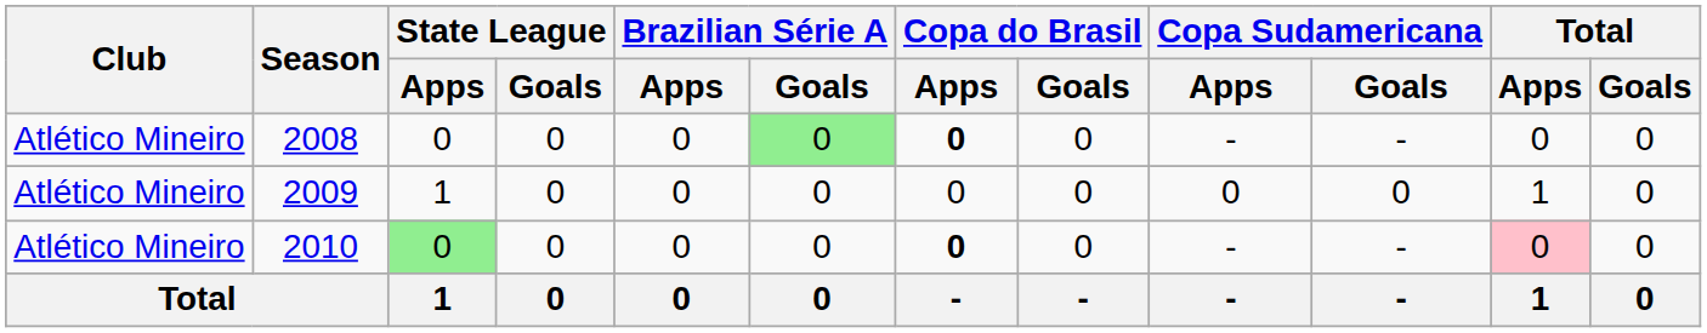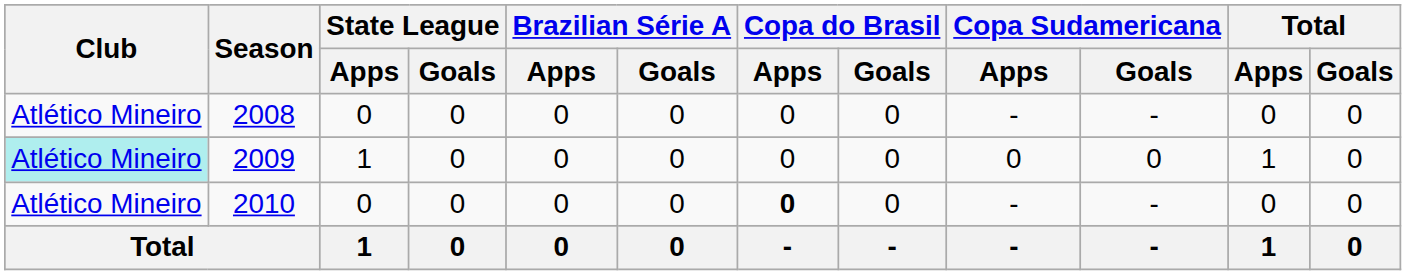2008 | Brazilian Série A / Goals: lightgreen background -> no background
2008 | Copa do Brasil / Apps: bold -> normal
2009 | Club: no background -> paleturquoise background
2010 | State League / Apps: lightgreen background -> no background
2010 | Total / Apps: pink background -> no background
